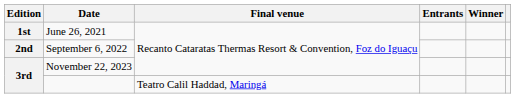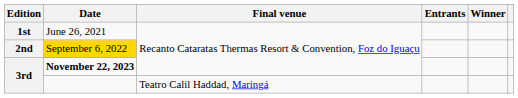September 6, 2022 | Date: no background -> gold background
November 22, 2023 | Date: normal -> bold
